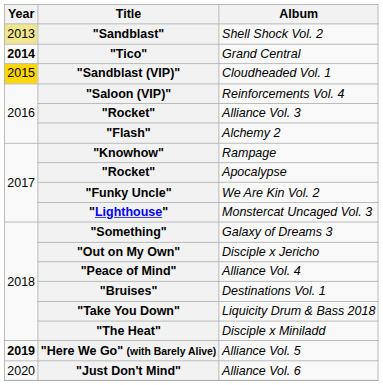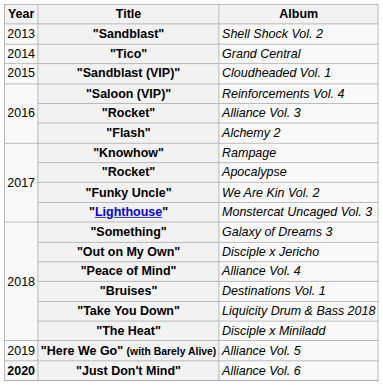"Sandblast" | Year: khaki background -> no background
"Tico" | Year: bold -> normal
"Sandblast (VIP)" | Year: gold background -> no background
"Here We Go" (with Barely Alive) | Year: bold -> normal
"Just Don't Mind" | Year: normal -> bold
